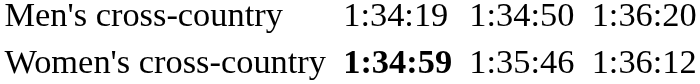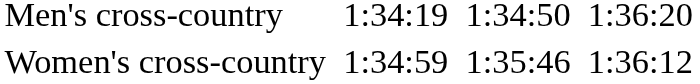Women's cross-country | column 2: bold -> normal
